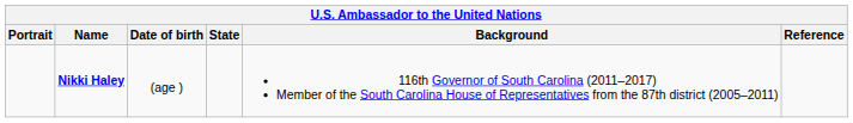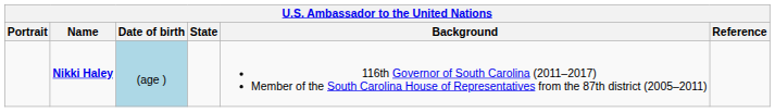Nikki Haley | Date of birth: no background -> lightblue background
